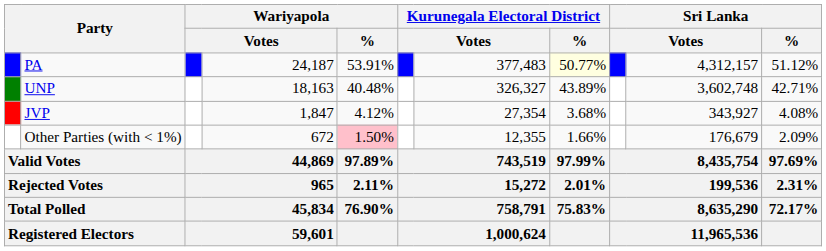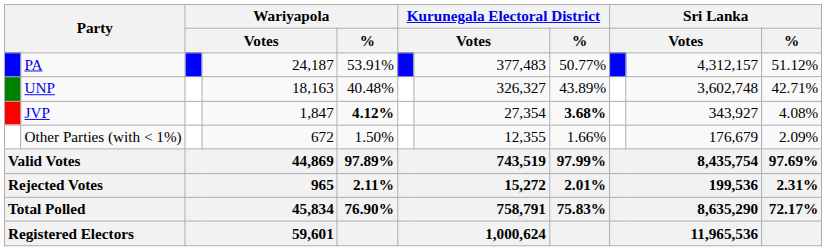PA | Kurunegala Electoral District / %: lightyellow background -> no background
JVP | Wariyapola / %: normal -> bold
JVP | Kurunegala Electoral District / %: normal -> bold
Other Parties (with < 1%) | Wariyapola / %: pink background -> no background
